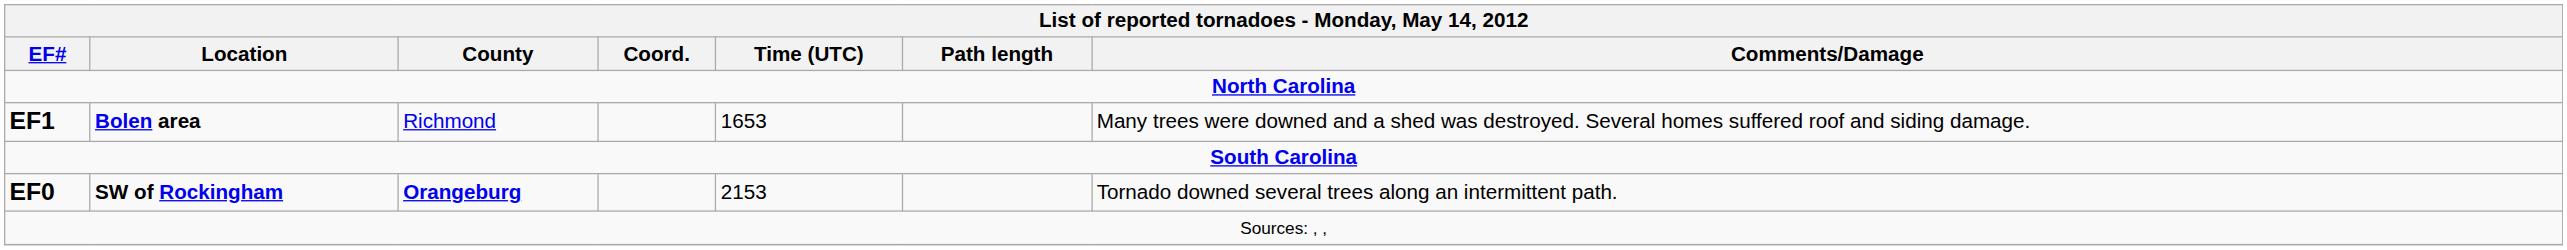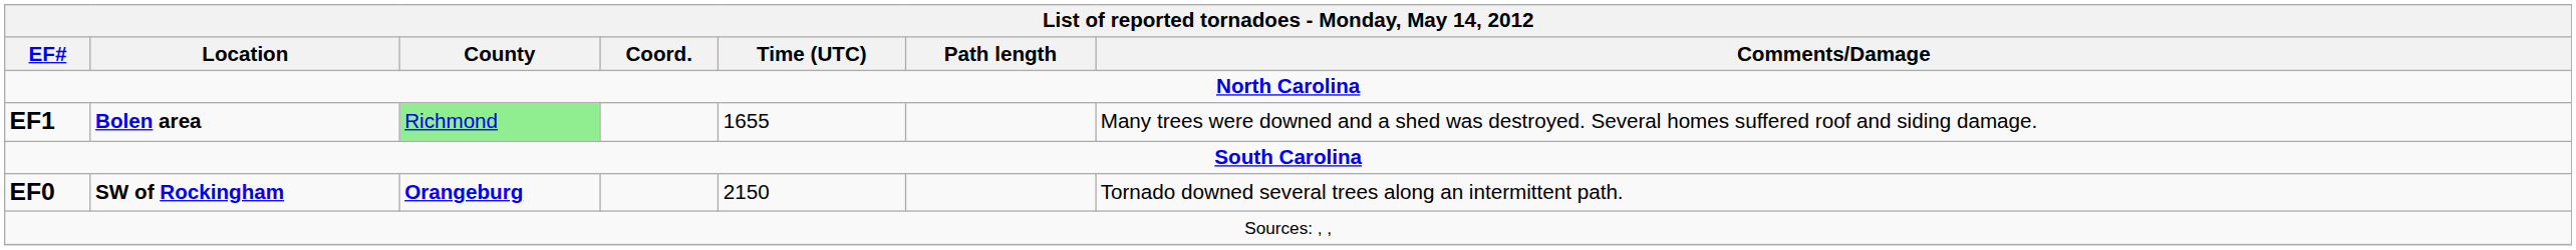EF1 | County: no background -> lightgreen background
EF1 | Time (UTC): 1653 -> 1655
EF0 | Time (UTC): 2153 -> 2150
